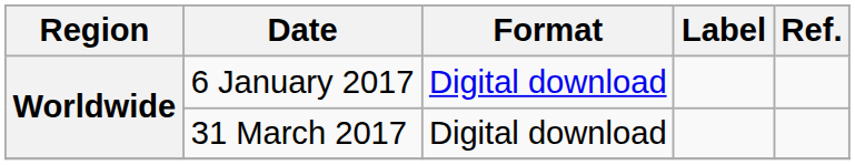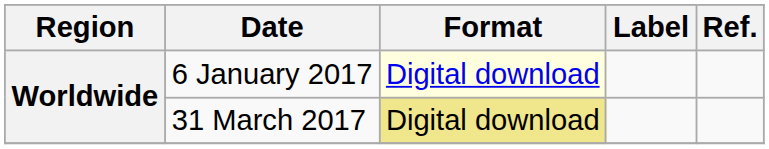6 January 2017 | Format: no background -> lightyellow background
31 March 2017 | Format: no background -> khaki background
